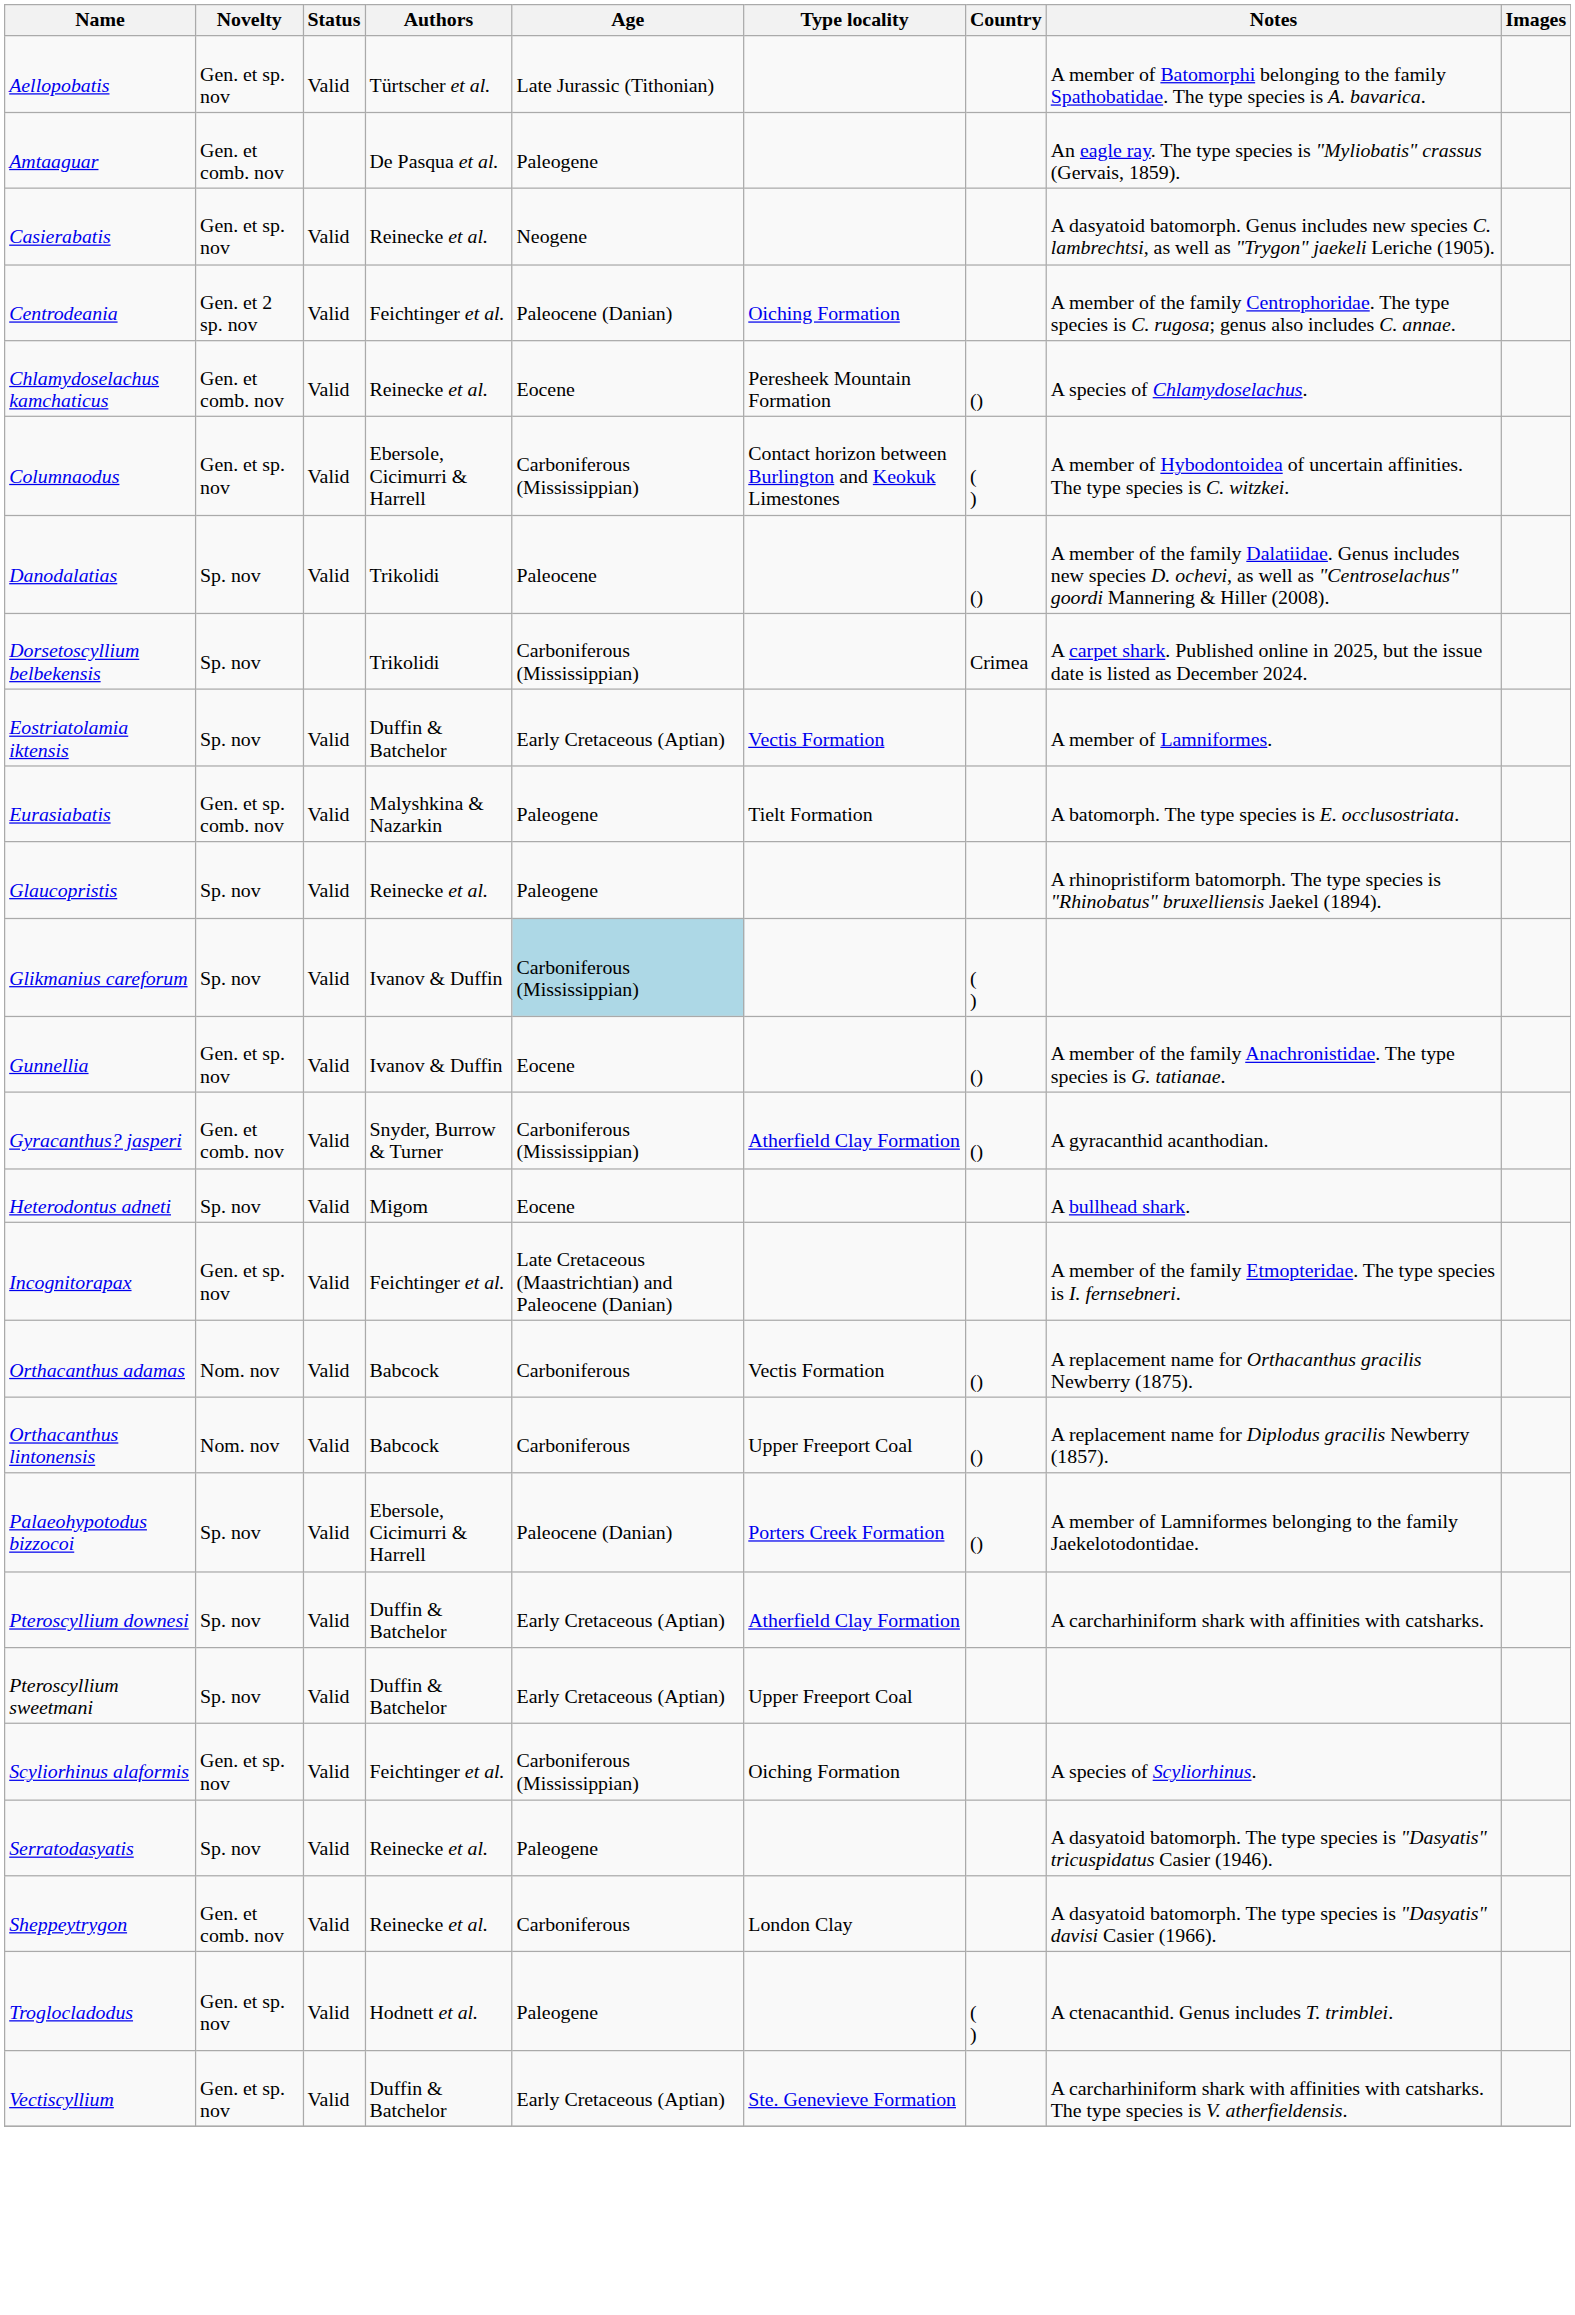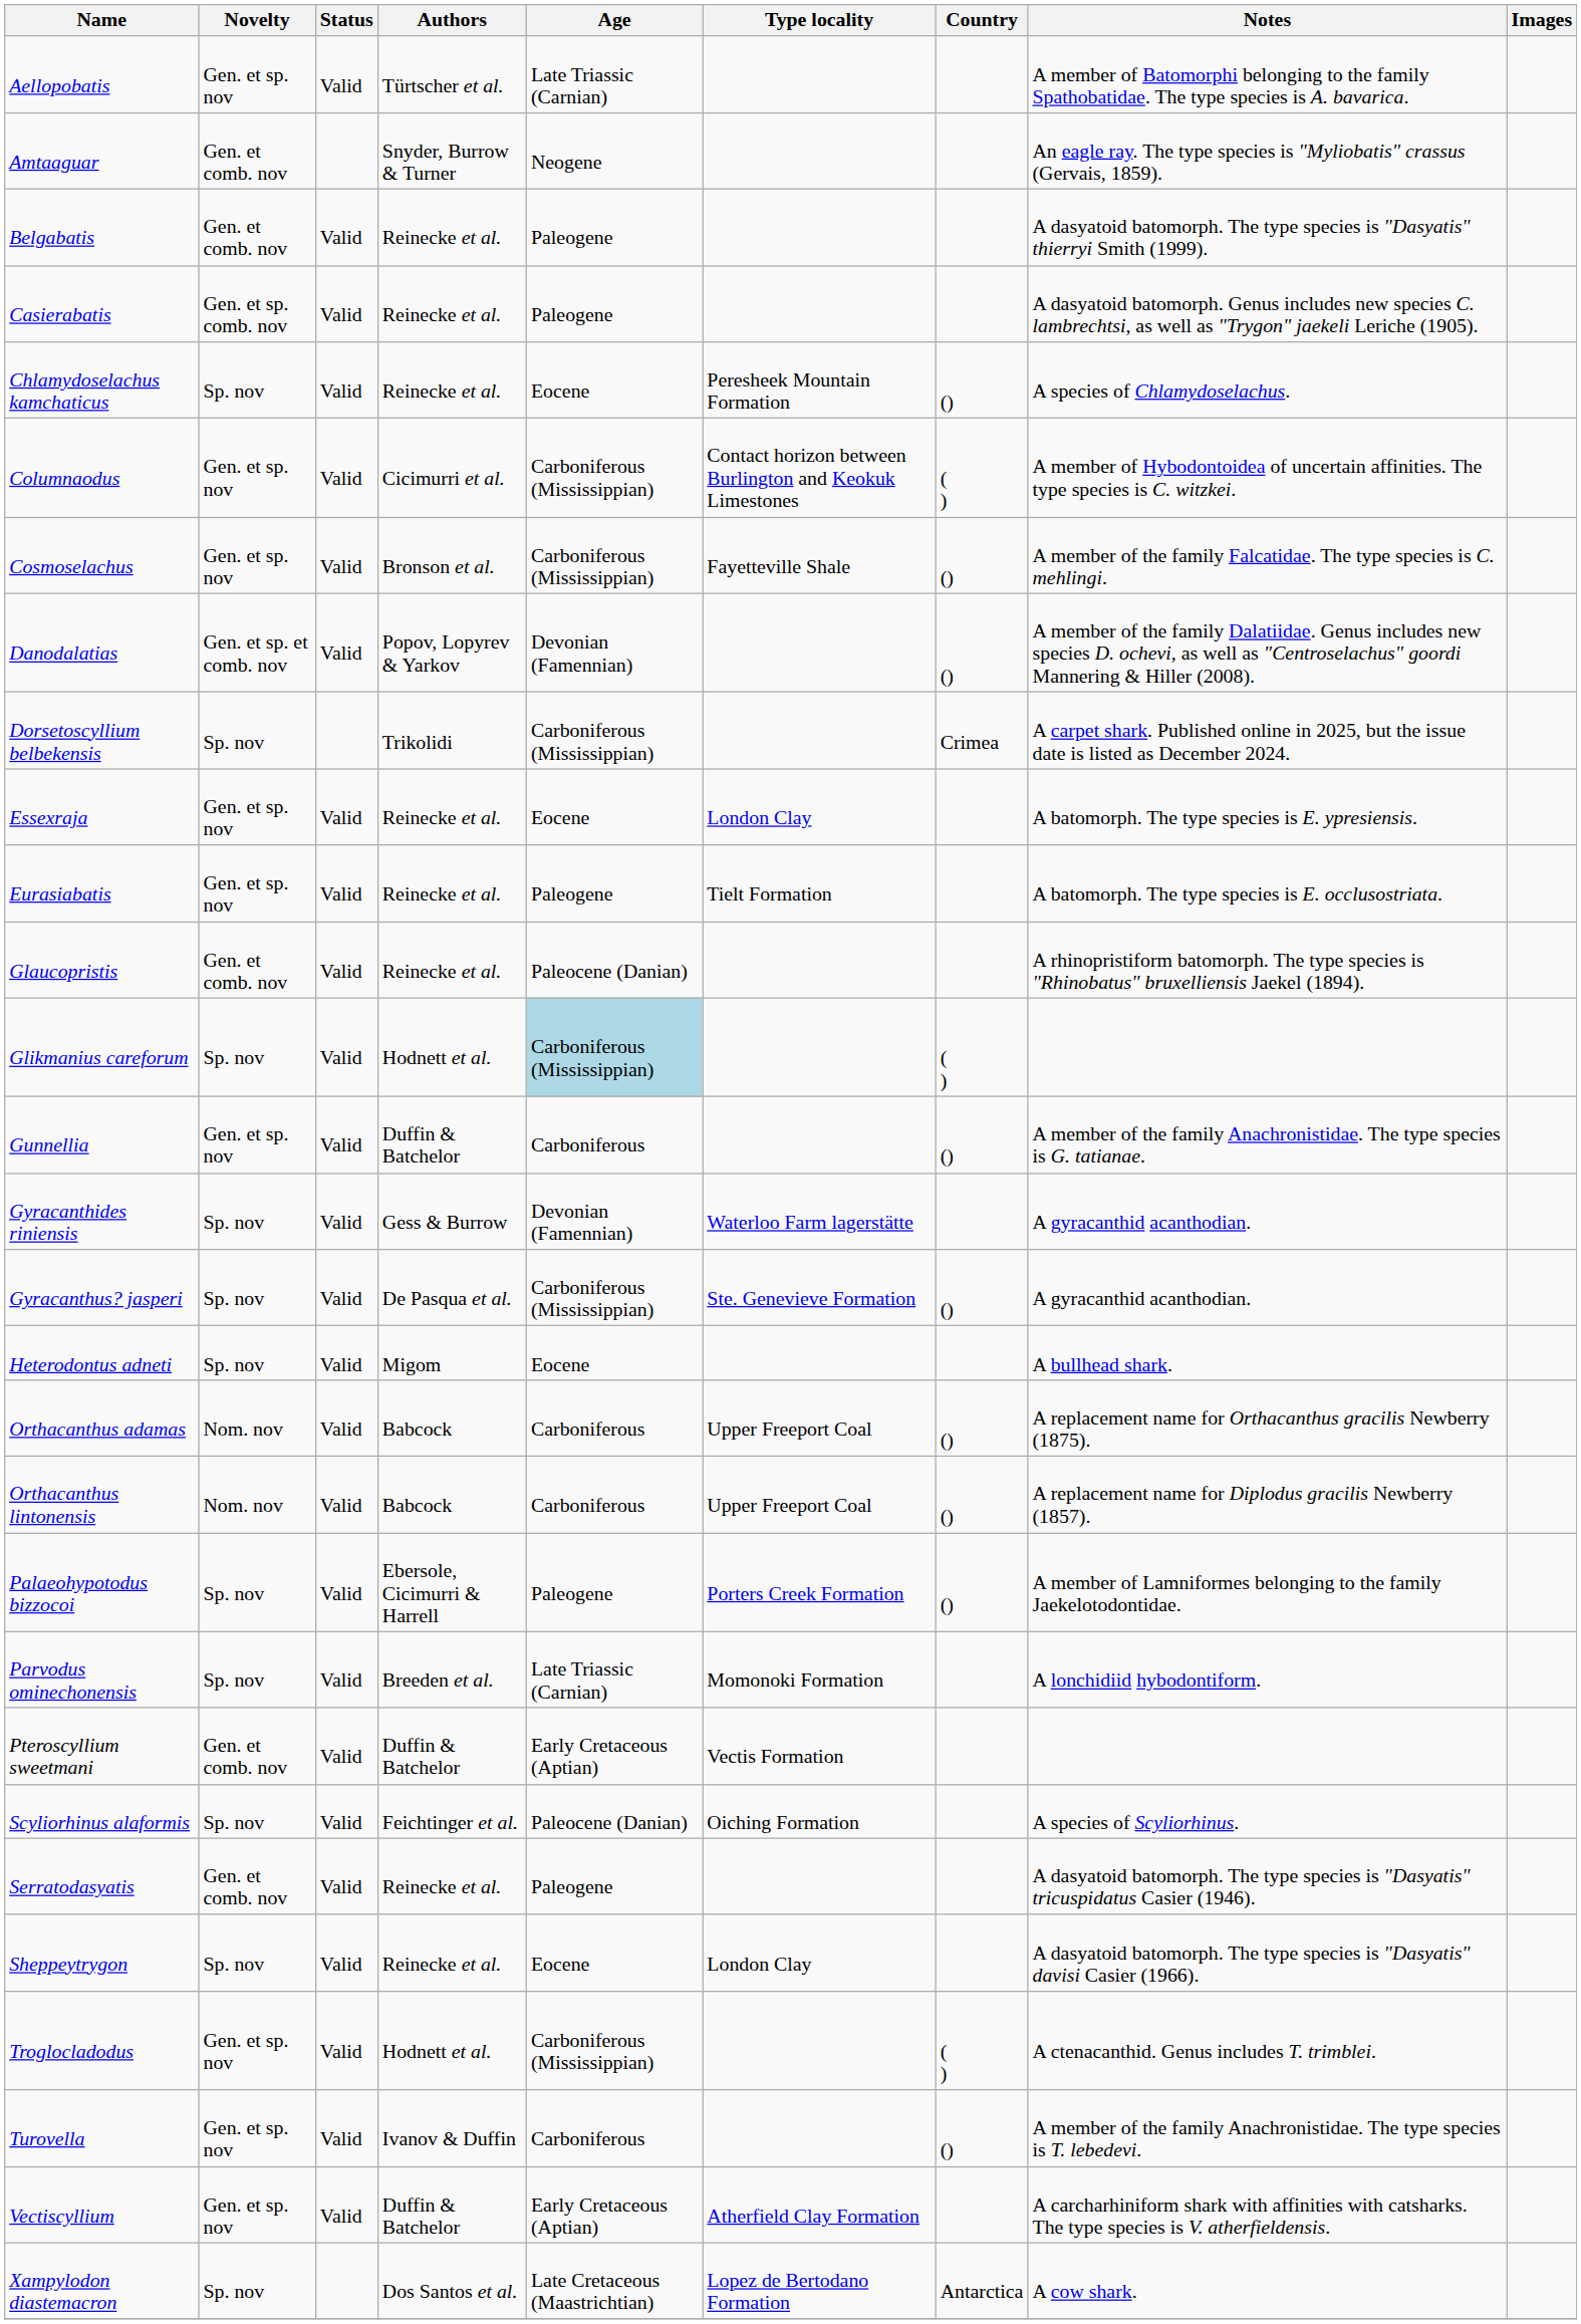Aellopobatis | Age: Late Jurassic (Tithonian) -> Late Triassic (Carnian)
Amtaaguar | Authors: De Pasqua et al. -> Snyder, Burrow & Turner
Amtaaguar | Age: Paleogene -> Neogene
+ row: Belgabatis | Gen. et comb. nov | Valid | Reinecke et al. | Paleogene | A dasyatoid batomorph. The type species is "Dasyatis" thierryi Smith (1999).
Casierabatis | Novelty: Gen. et sp. nov -> Gen. et sp. comb. nov
Casierabatis | Age: Neogene -> Paleogene
- row: Centrodeania | Gen. et 2 sp. nov | Valid | Feichtinger et al. | Paleocene (Danian) | Oiching Formation | A member of the family Centrophoridae. The type species is C. rugosa; genus also includes C. annae.
Chlamydoselachus kamchaticus | Novelty: Gen. et comb. nov -> Sp. nov
Columnaodus | Authors: Ebersole, Cicimurri & Harrell -> Cicimurri et al.
+ row: Cosmoselachus | Gen. et sp. nov | Valid | Bronson et al. | Carboniferous (Mississippian) | Fayetteville Shale | () | A member of the family Falcatidae. The type species is C. mehlingi.
Danodalatias | Novelty: Sp. nov -> Gen. et sp. et comb. nov
Danodalatias | Authors: Trikolidi -> Popov, Lopyrev & Yarkov
Danodalatias | Age: Paleocene -> Devonian (Famennian)
- row: Eostriatolamia iktensis | Sp. nov | Valid | Duffin & Batchelor | Early Cretaceous (Aptian) | Vectis Formation | A member of Lamniformes.
+ row: Essexraja | Gen. et sp. nov | Valid | Reinecke et al. | Eocene | London Clay | A batomorph. The type species is E. ypresiensis.
Eurasiabatis | Novelty: Gen. et sp. comb. nov -> Gen. et sp. nov
Eurasiabatis | Authors: Malyshkina & Nazarkin -> Reinecke et al.
Glaucopristis | Novelty: Sp. nov -> Gen. et comb. nov
Glaucopristis | Age: Paleogene -> Paleocene (Danian)
Glikmanius careforum | Authors: Ivanov & Duffin -> Hodnett et al.
Gunnellia | Authors: Ivanov & Duffin -> Duffin & Batchelor
Gunnellia | Age: Eocene -> Carboniferous
+ row: Gyracanthides riniensis | Sp. nov | Valid | Gess & Burrow | Devonian (Famennian) | Waterloo Farm lagerstätte | A gyracanthid acanthodian.
Gyracanthus? jasperi | Novelty: Gen. et comb. nov -> Sp. nov
Gyracanthus? jasperi | Authors: Snyder, Burrow & Turner -> De Pasqua et al.
Gyracanthus? jasperi | Type locality: Atherfield Clay Formation -> Ste. Genevieve Formation
- row: Incognitorapax | Gen. et sp. nov | Valid | Feichtinger et al. | Late Cretaceous (Maastrichtian) and Paleocene (Danian) | A member of the family Etmopteridae. The type species is I. fernsebneri.
Orthacanthus adamas | Type locality: Vectis Formation -> Upper Freeport Coal
Palaeohypotodus bizzocoi | Age: Paleocene (Danian) -> Paleogene
+ row: Parvodus ominechonensis | Sp. nov | Valid | Breeden et al. | Late Triassic (Carnian) | Momonoki Formation | A lonchidiid hybodontiform.
- row: Pteroscyllium downesi | Sp. nov | Valid | Duffin & Batchelor | Early Cretaceous (Aptian) | Atherfield Clay Formation | A carcharhiniform shark with affinities with catsharks.
Pteroscyllium sweetmani | Novelty: Sp. nov -> Gen. et comb. nov
Pteroscyllium sweetmani | Type locality: Upper Freeport Coal -> Vectis Formation
Scyliorhinus alaformis | Novelty: Gen. et sp. nov -> Sp. nov
Scyliorhinus alaformis | Age: Carboniferous (Mississippian) -> Paleocene (Danian)
Serratodasyatis | Novelty: Sp. nov -> Gen. et comb. nov
Sheppeytrygon | Novelty: Gen. et comb. nov -> Sp. nov
Sheppeytrygon | Age: Carboniferous -> Eocene
Troglocladodus | Age: Paleogene -> Carboniferous (Mississippian)
+ row: Turovella | Gen. et sp. nov | Valid | Ivanov & Duffin | Carboniferous | () | A member of the family Anachronistidae. The type species is T. lebedevi.
Vectiscyllium | Type locality: Ste. Genevieve Formation -> Atherfield Clay Formation
+ row: Xampylodon diastemacron | Sp. nov | Dos Santos et al. | Late Cretaceous (Maastrichtian) | Lopez de Bertodano Formation | Antarctica | A cow shark.
